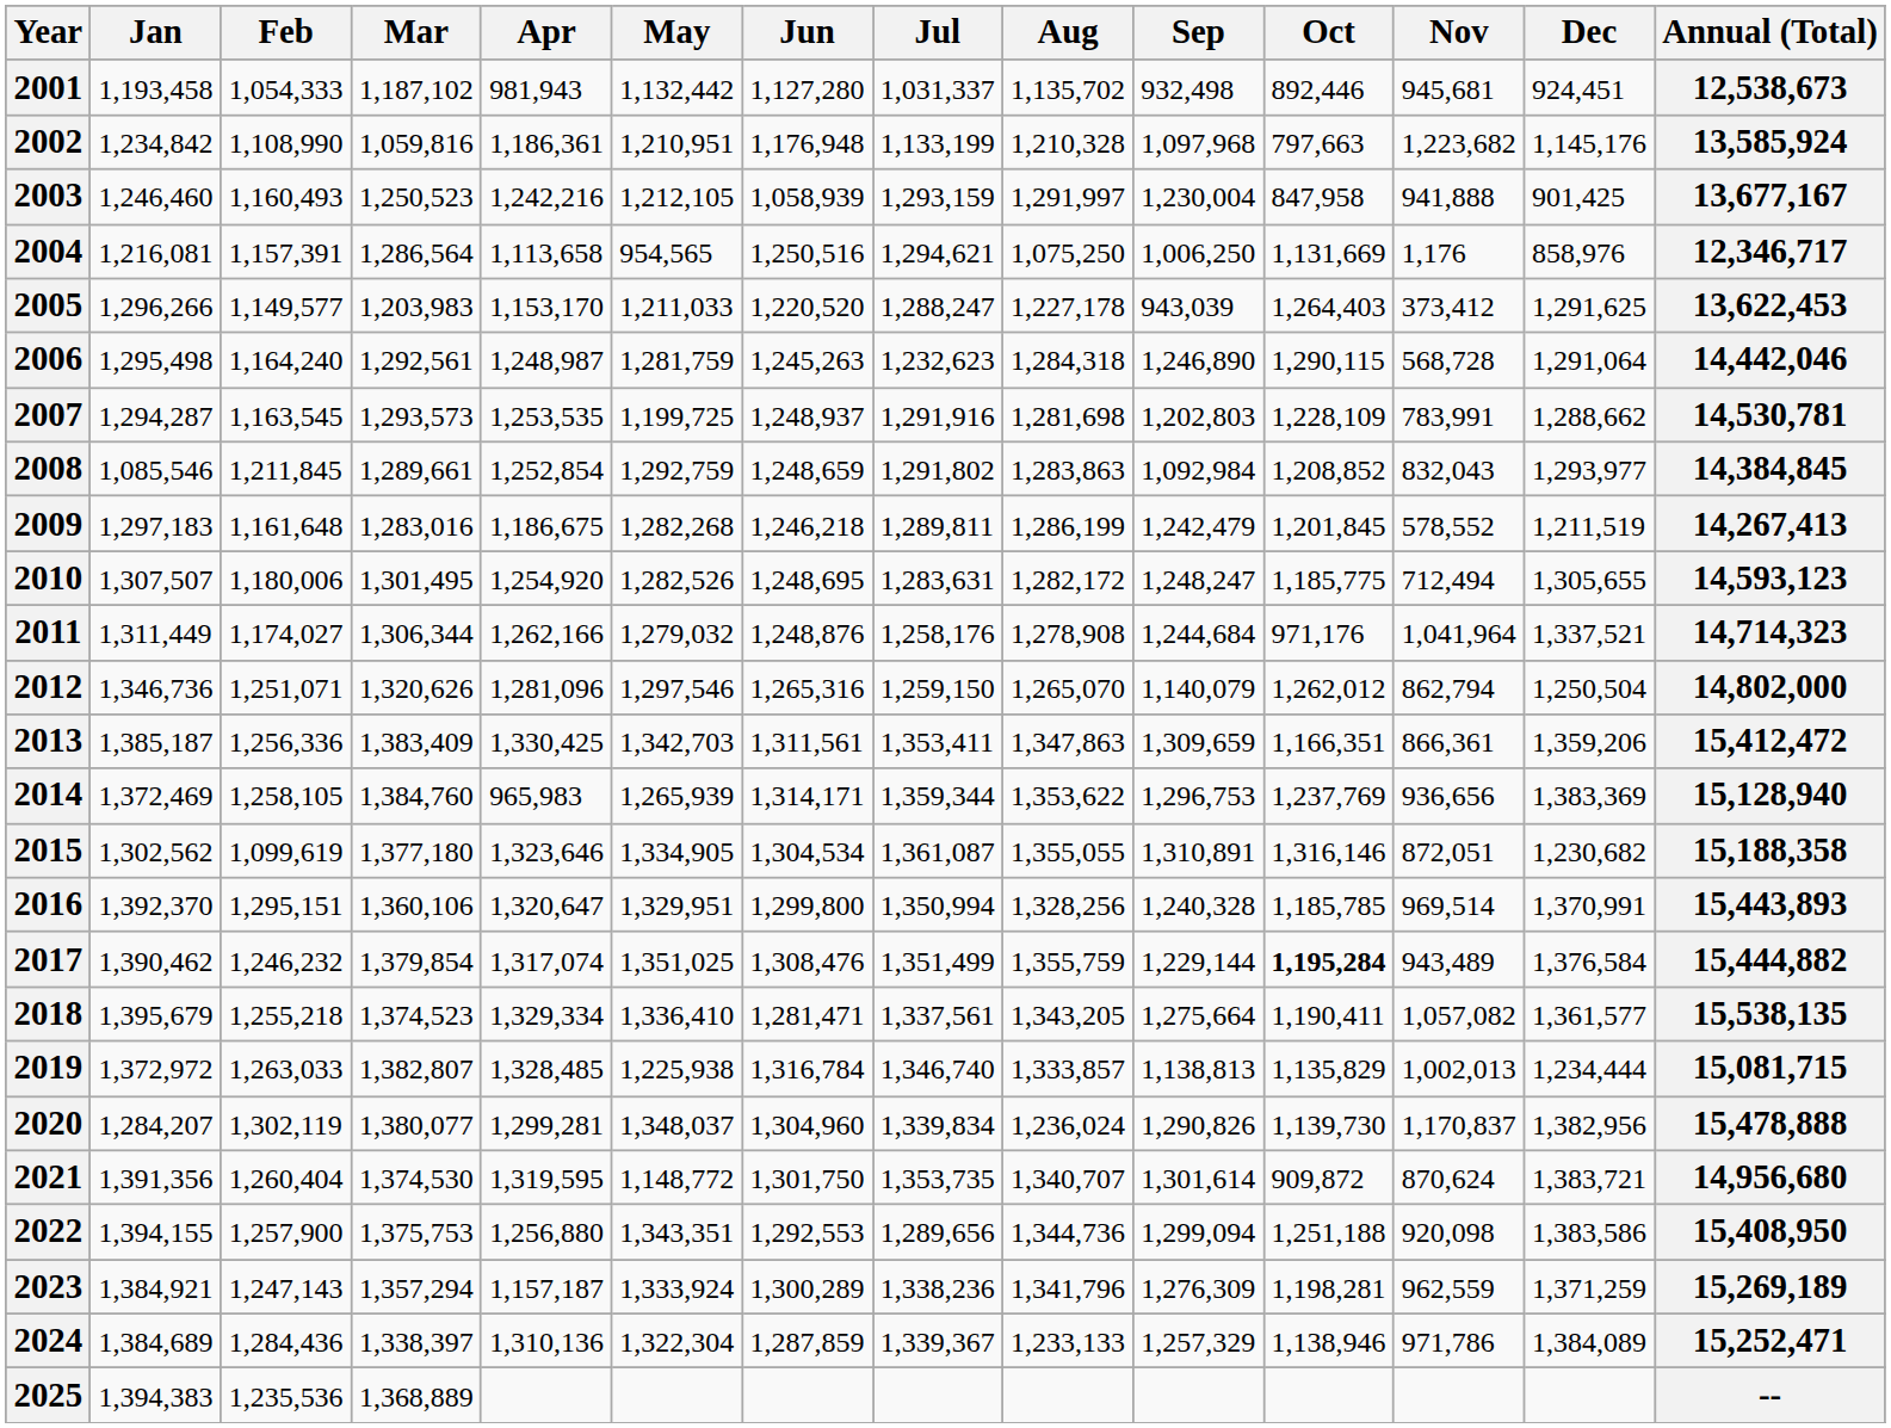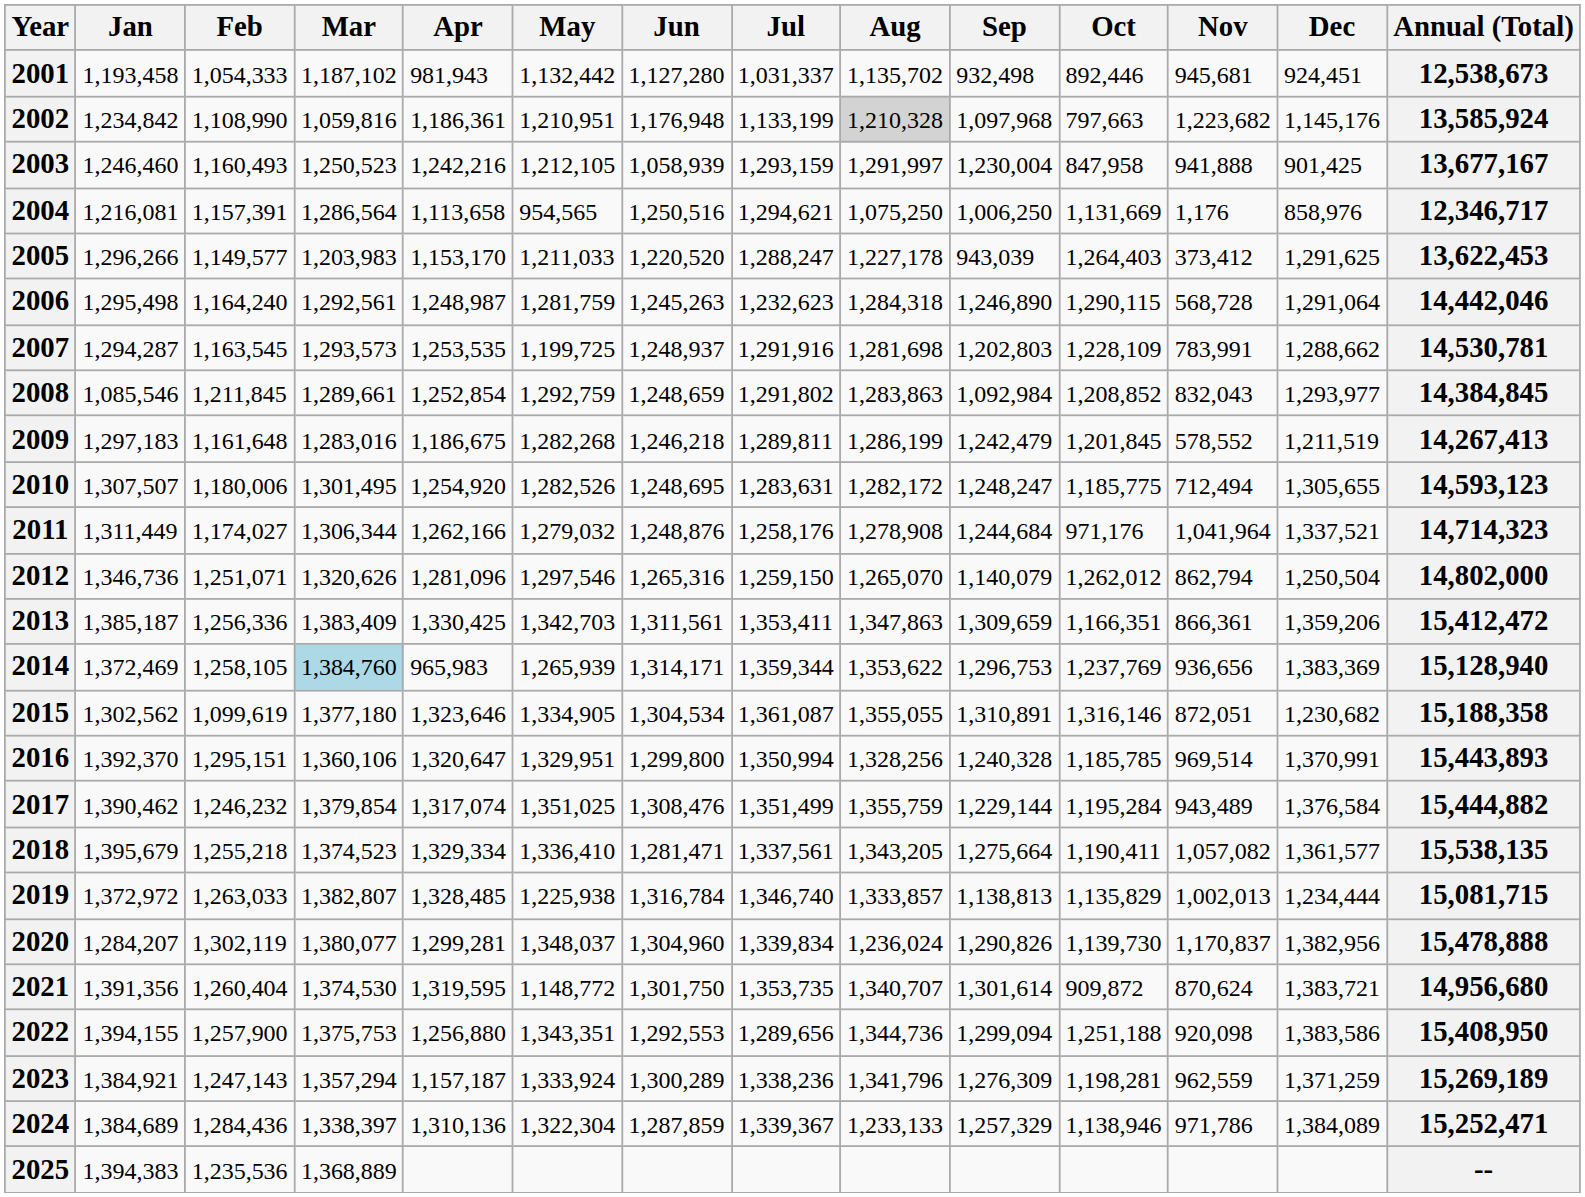2002 | Aug: no background -> lightgrey background
2014 | Mar: no background -> lightblue background
2017 | Oct: bold -> normal
